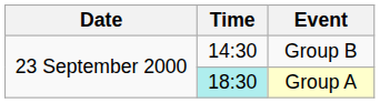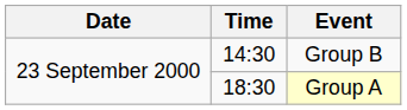Group A | Time: paleturquoise background -> no background
